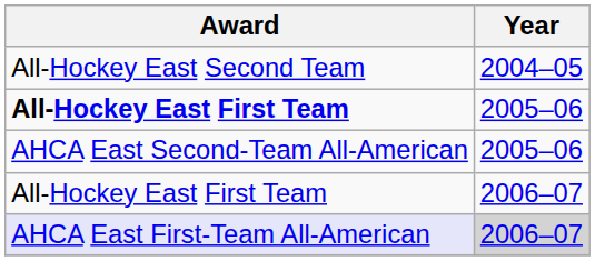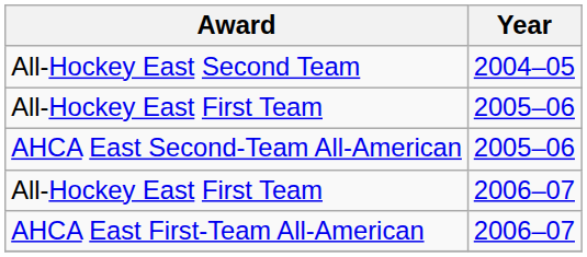row 3 | Award: bold -> normal
row 6 | Award: lavender background -> no background
row 6 | Year: lightgrey background -> no background
